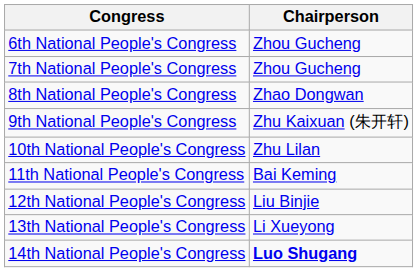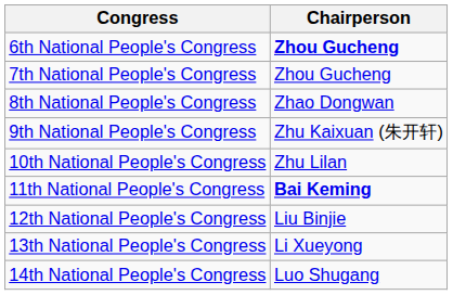6th National People's Congress | Chairperson: normal -> bold
11th National People's Congress | Chairperson: normal -> bold
14th National People's Congress | Chairperson: bold -> normal
